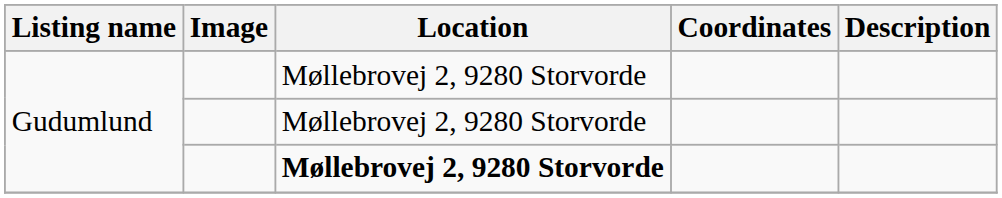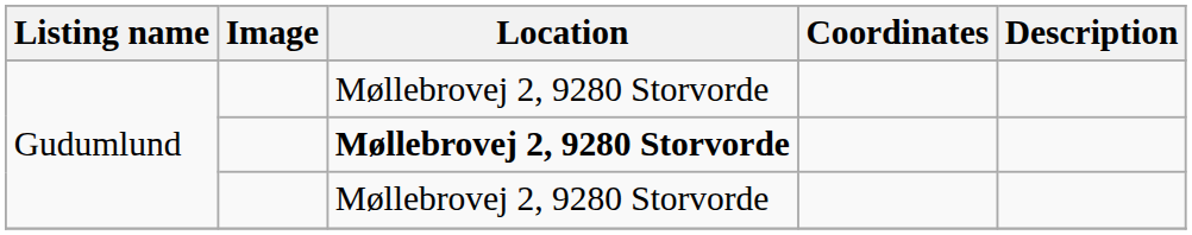row 3 | Location: normal -> bold
row 4 | Location: bold -> normal
